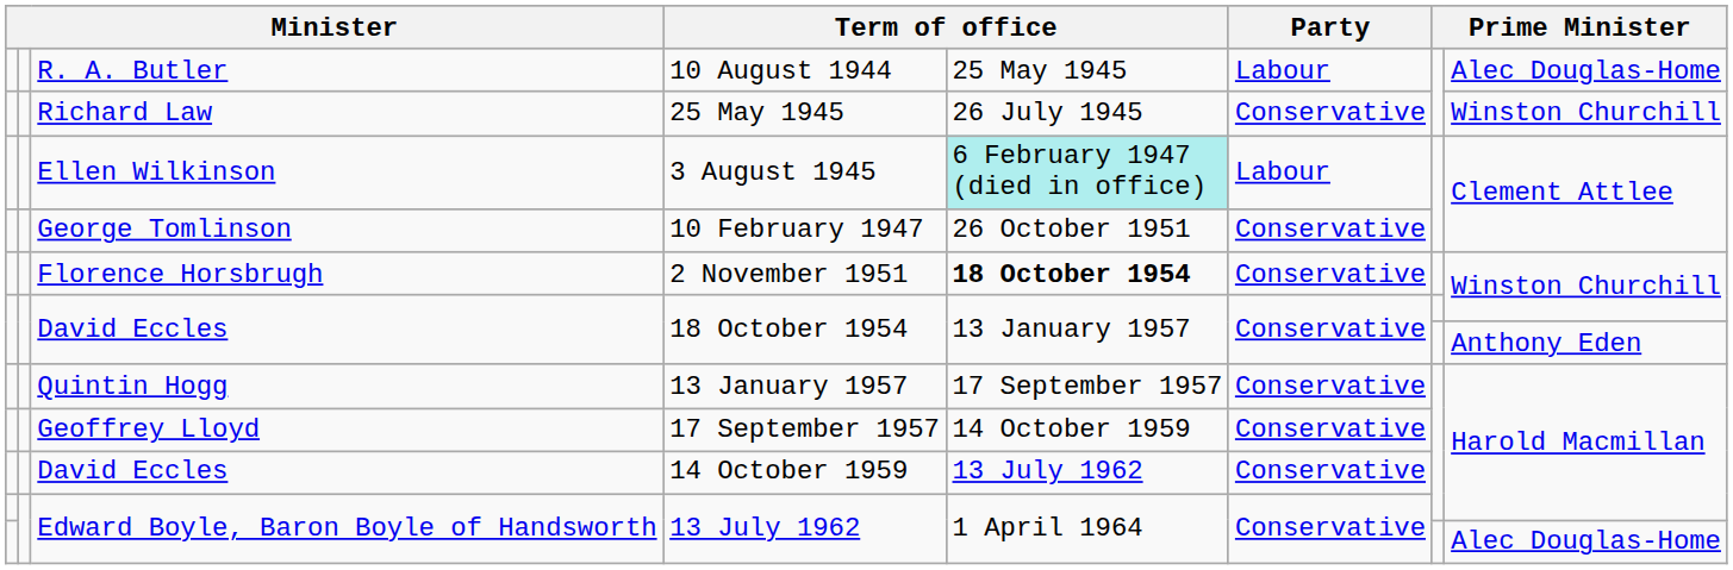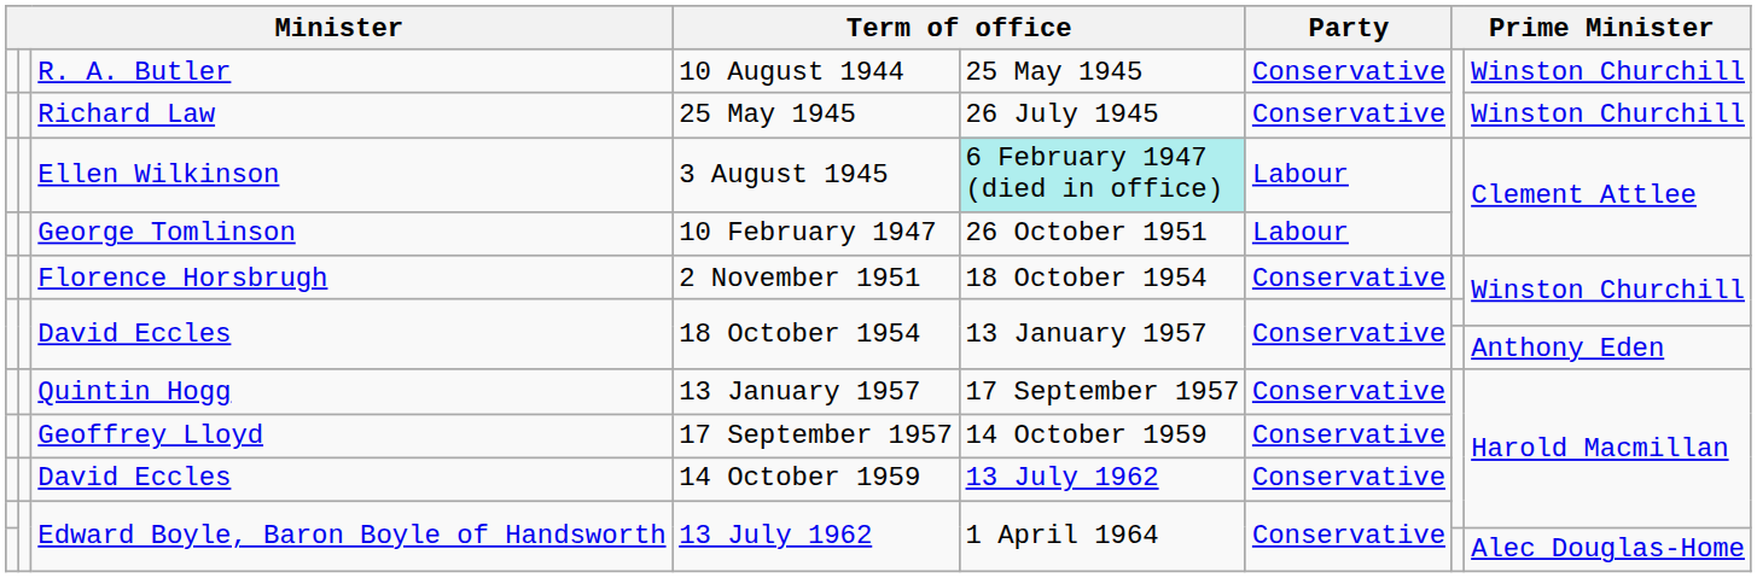10 August 1944 | Party: Labour -> Conservative
10 August 1944 | column 8: Alec Douglas-Home -> Winston Churchill
10 February 1947 | Party: Conservative -> Labour
2 November 1951 | column 5: bold -> normal
